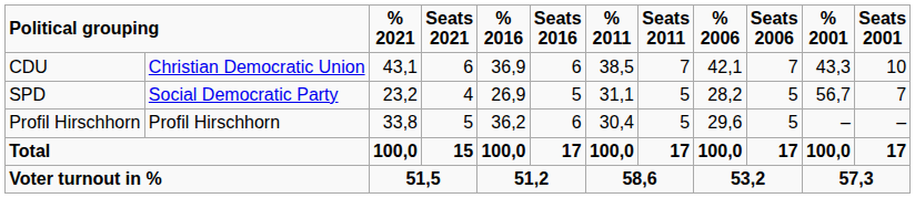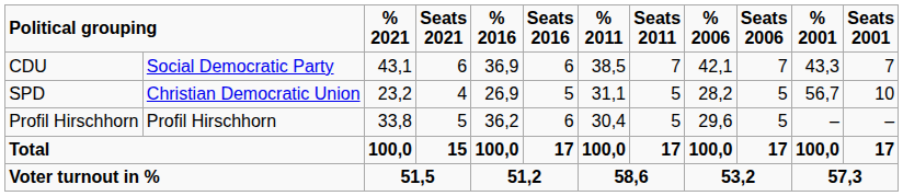CDU | column 2: Christian Democratic Union -> Social Democratic Party
CDU | Seats 2001: 10 -> 7
SPD | column 2: Social Democratic Party -> Christian Democratic Union
SPD | Seats 2001: 7 -> 10
